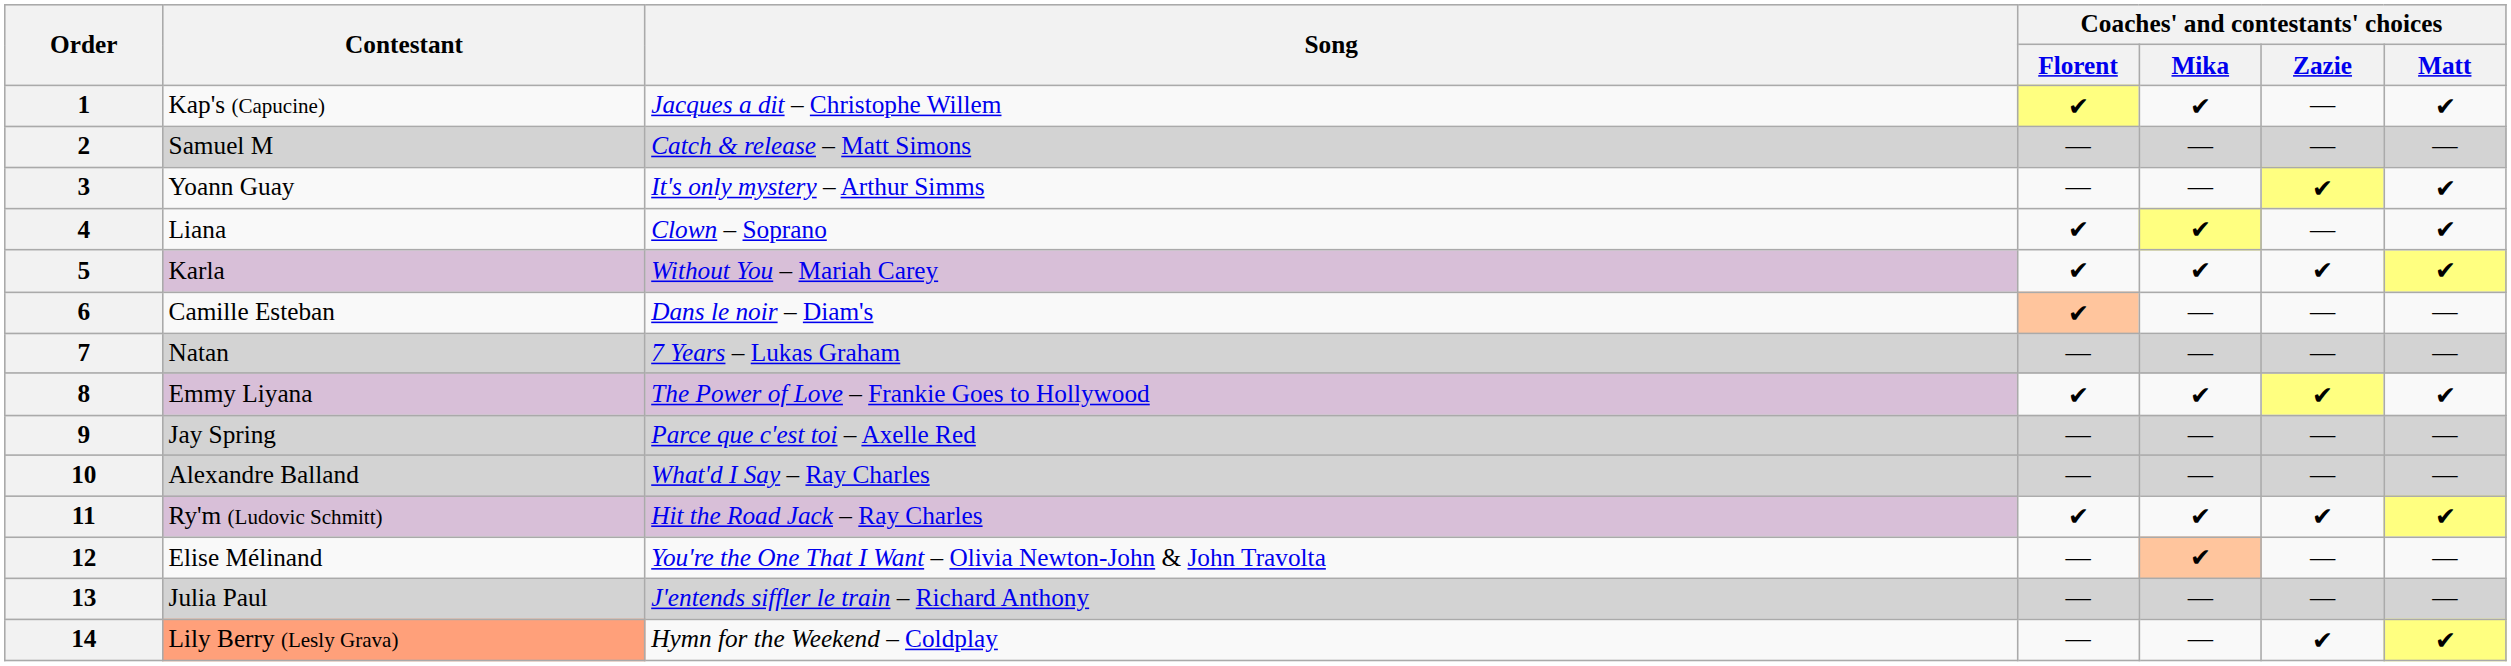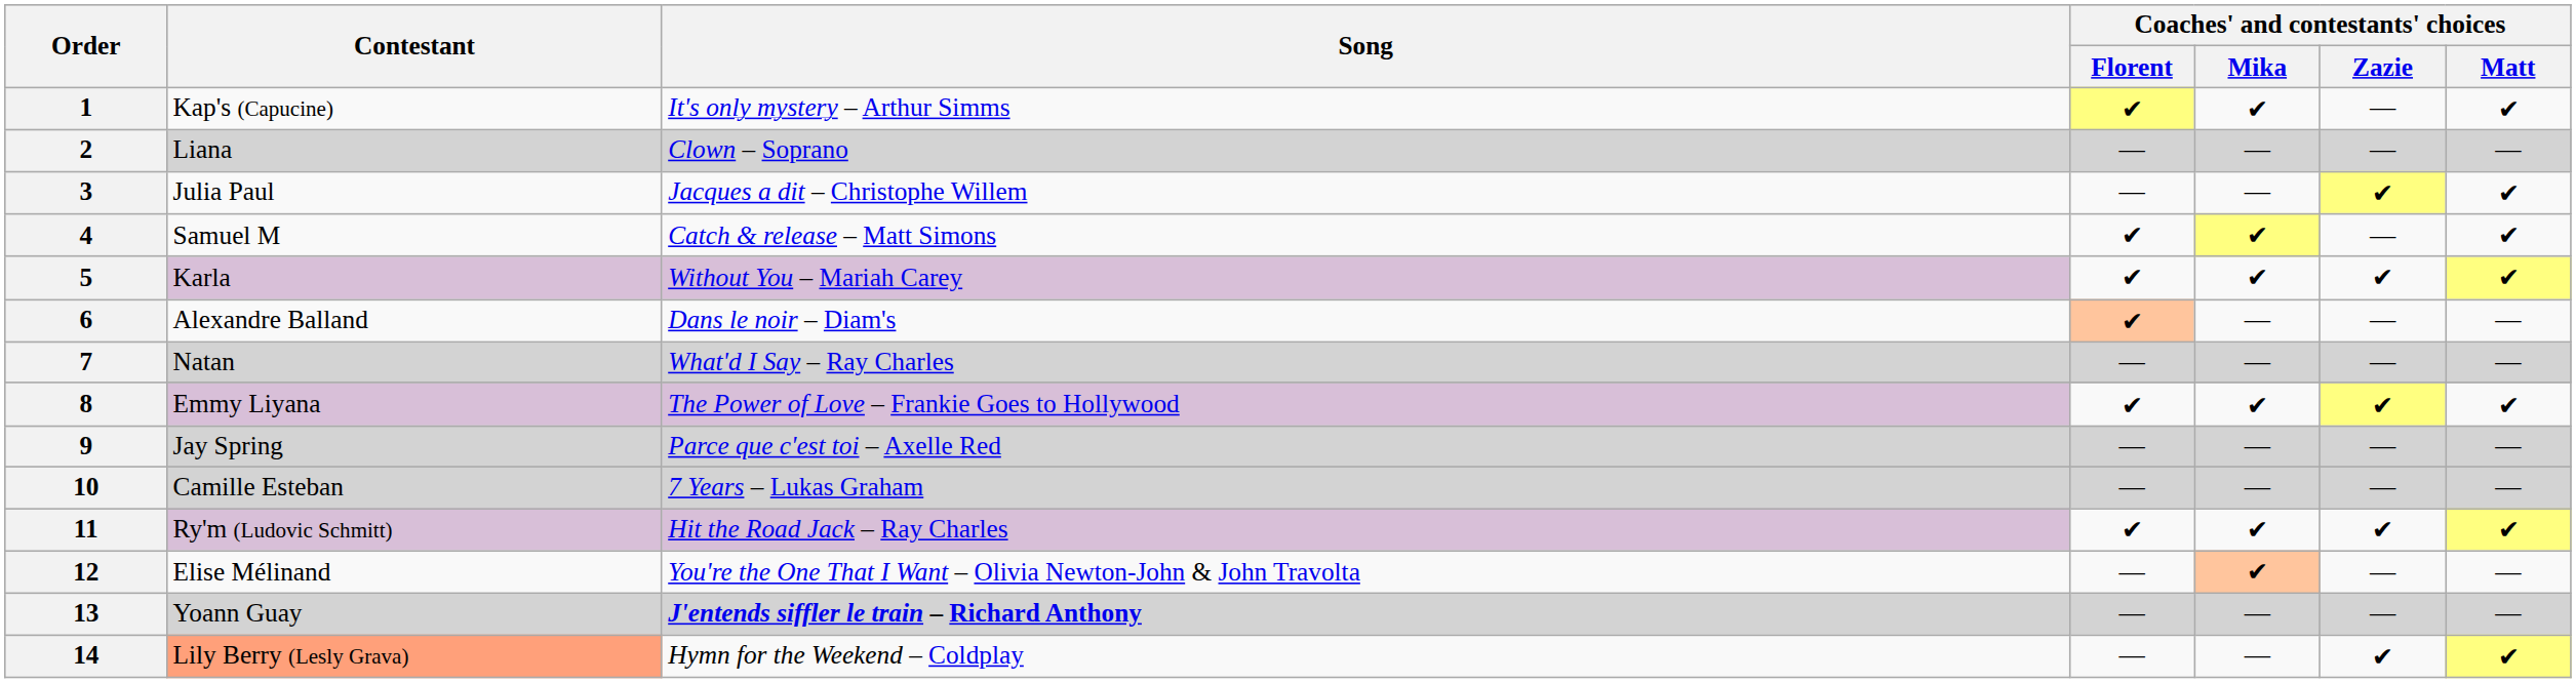1 | Song: Jacques a dit – Christophe Willem -> It's only mystery – Arthur Simms
2 | Contestant: Samuel M -> Liana
2 | Song: Catch & release – Matt Simons -> Clown – Soprano
3 | Contestant: Yoann Guay -> Julia Paul
3 | Song: It's only mystery – Arthur Simms -> Jacques a dit – Christophe Willem
4 | Contestant: Liana -> Samuel M
4 | Song: Clown – Soprano -> Catch & release – Matt Simons
6 | Contestant: Camille Esteban -> Alexandre Balland
7 | Song: 7 Years – Lukas Graham -> What'd I Say – Ray Charles
10 | Contestant: Alexandre Balland -> Camille Esteban
10 | Song: What'd I Say – Ray Charles -> 7 Years – Lukas Graham
13 | Contestant: Julia Paul -> Yoann Guay
13 | Song: normal -> bold
